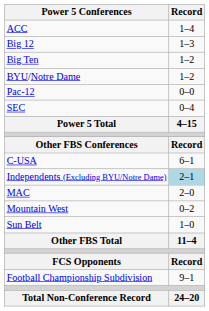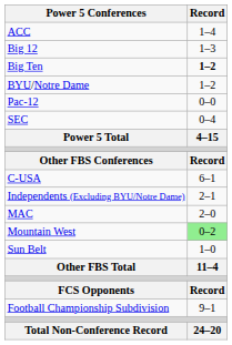Big Ten | Record: normal -> bold
Independents (Excluding BYU/Notre Dame) | Record: lightblue background -> no background
Mountain West | Record: no background -> lightgreen background
